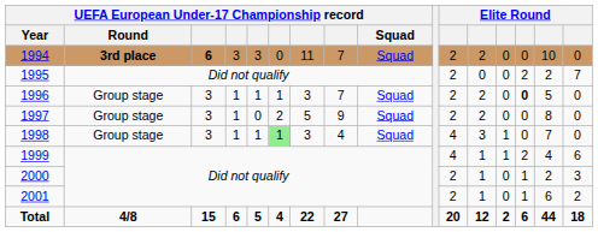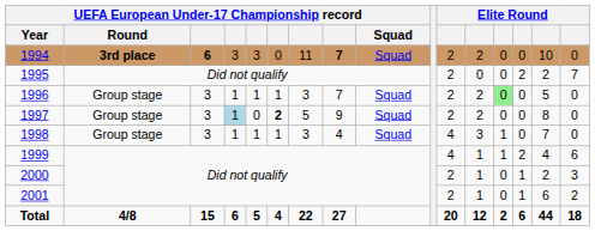1994 | column 8: normal -> bold
1996 | column 13: no background -> lightgreen background
1996 | column 14: bold -> normal
1997 | column 4: no background -> lightblue background
1997 | column 6: normal -> bold
1998 | column 6: lightgreen background -> no background
